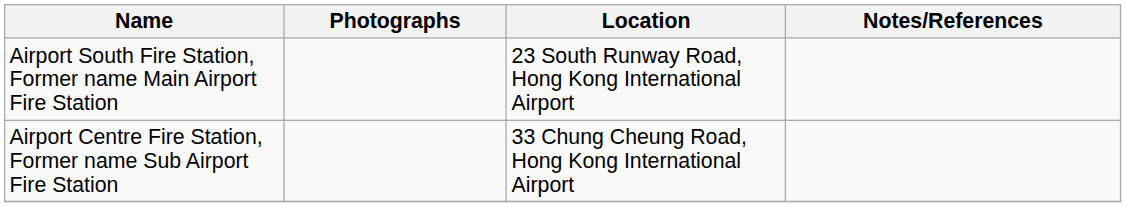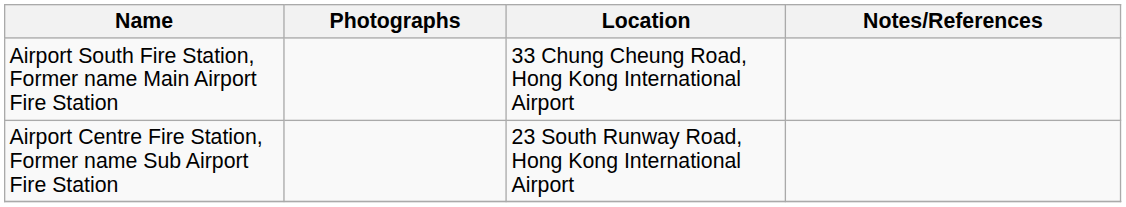row 2 | Location: 23 South Runway Road, Hong Kong International Airport -> 33 Chung Cheung Road, Hong Kong International Airport
row 3 | Location: 33 Chung Cheung Road, Hong Kong International Airport -> 23 South Runway Road, Hong Kong International Airport
